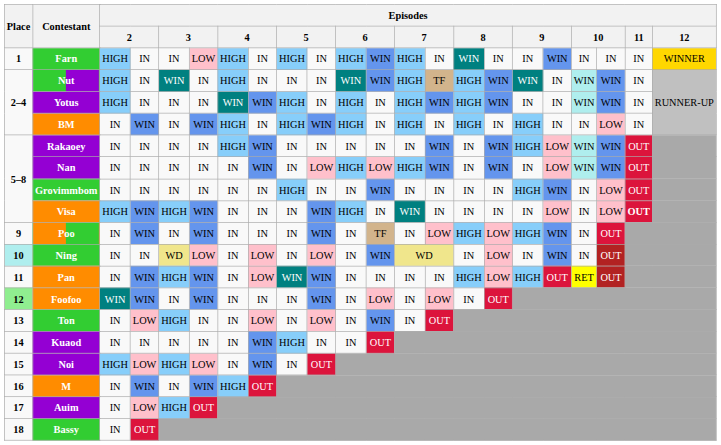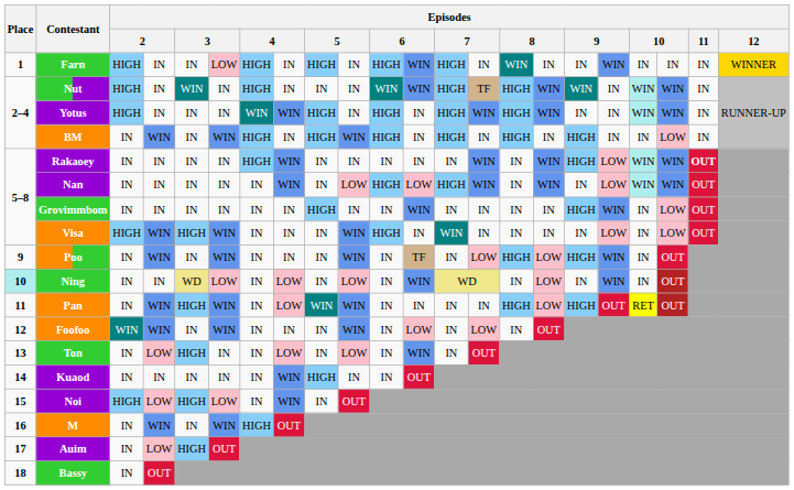Rakaoey | Episodes / 11: normal -> bold
Visa | Episodes / 11: bold -> normal
Foofoo | Place: lightgreen background -> no background
